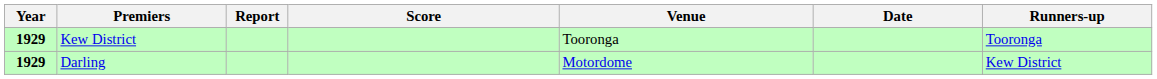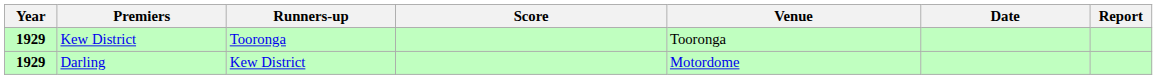columns swapped: Runners-up <-> Report
